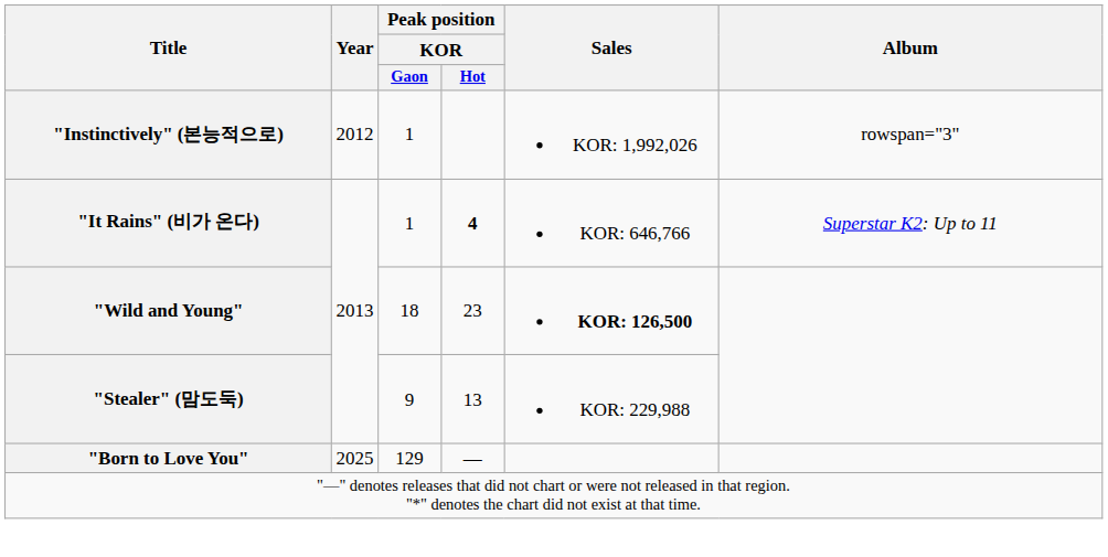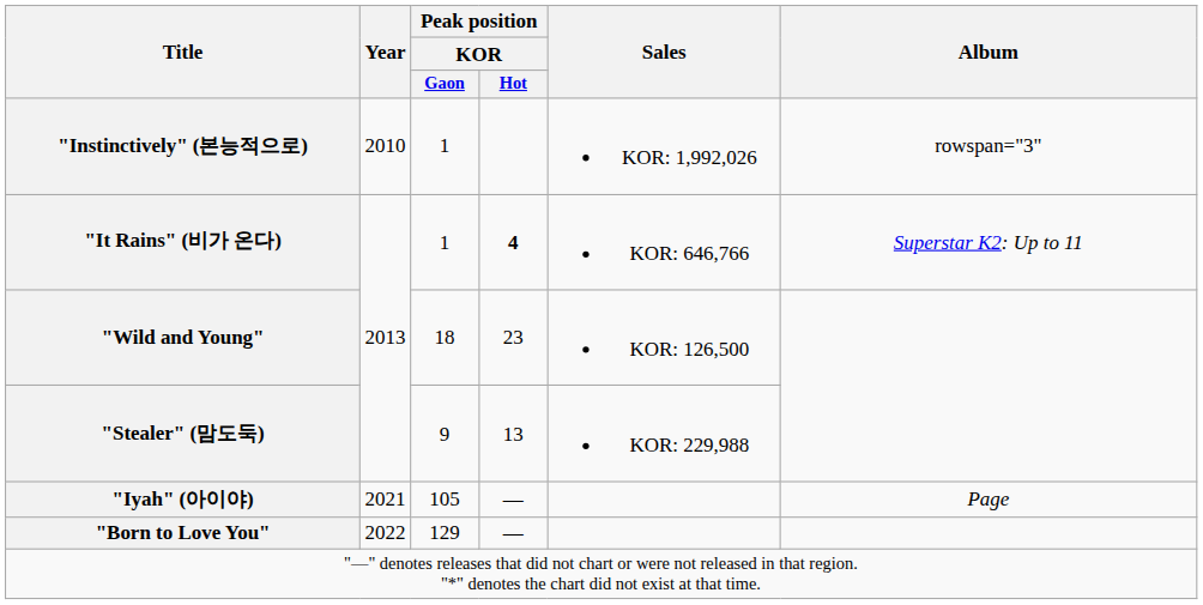"Instinctively" (본능적으로) | Year: 2012 -> 2010
"Wild and Young" | Sales: bold -> normal
+ row: "Iyah" (아이야) | 2021 | 105 | — | Page
"Born to Love You" | Year: 2025 -> 2022
